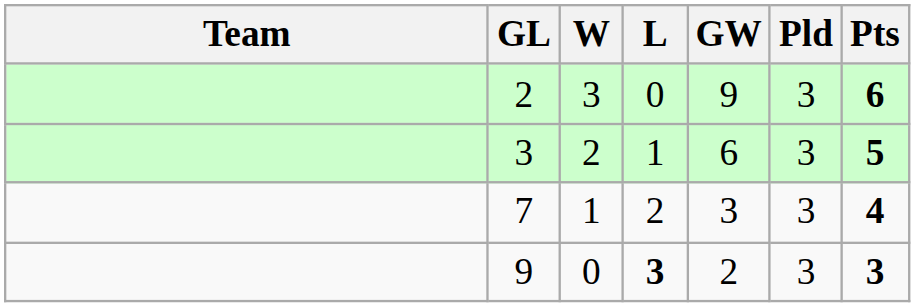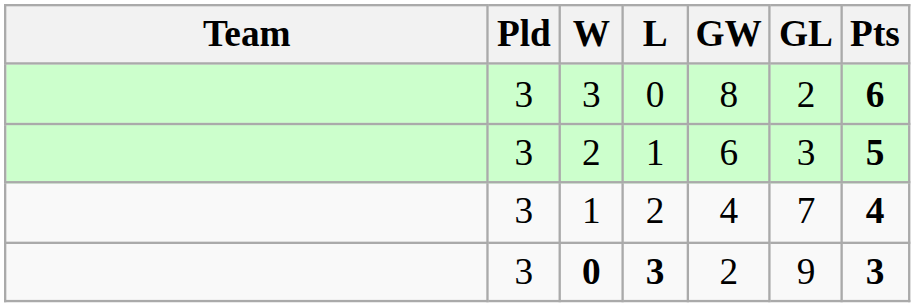columns swapped: Pld <-> GL
row 2 | GW: 9 -> 8
row 4 | GW: 3 -> 4
row 5 | W: normal -> bold
